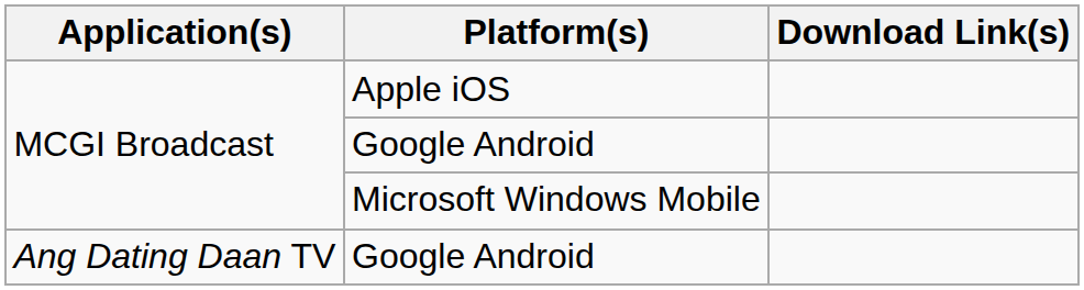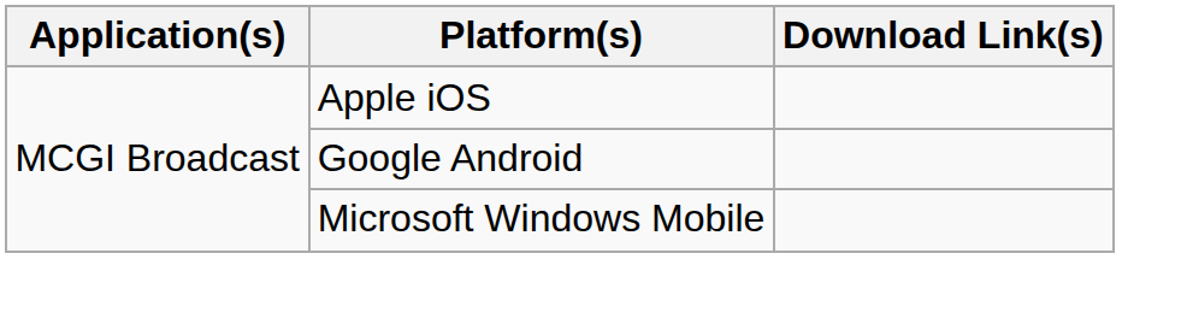- row: Ang Dating Daan TV | Google Android
